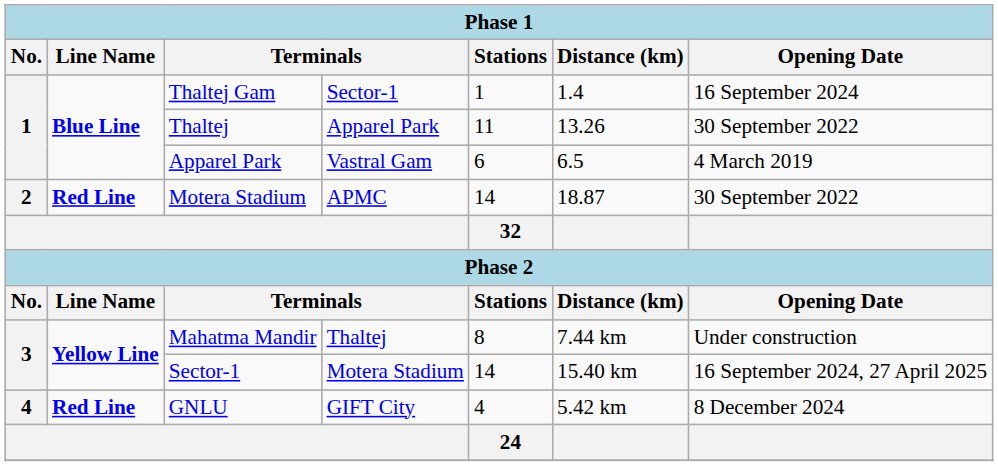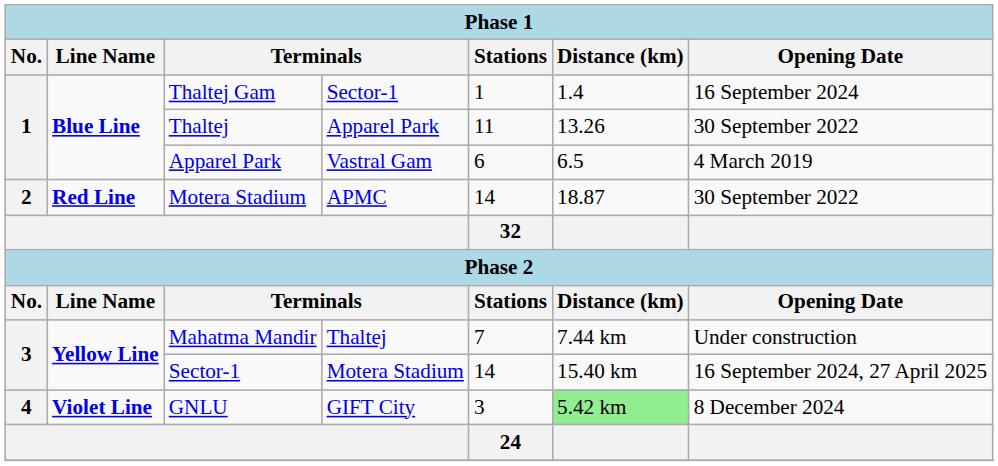Mahatma Mandir | Stations: 8 -> 7
GNLU | Line Name: Red Line -> Violet Line
GNLU | Stations: 4 -> 3
GNLU | Distance (km): no background -> lightgreen background
